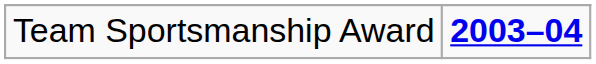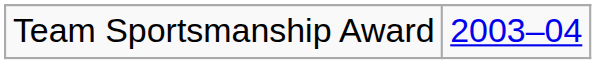Team Sportsmanship Award | column 2: bold -> normal
